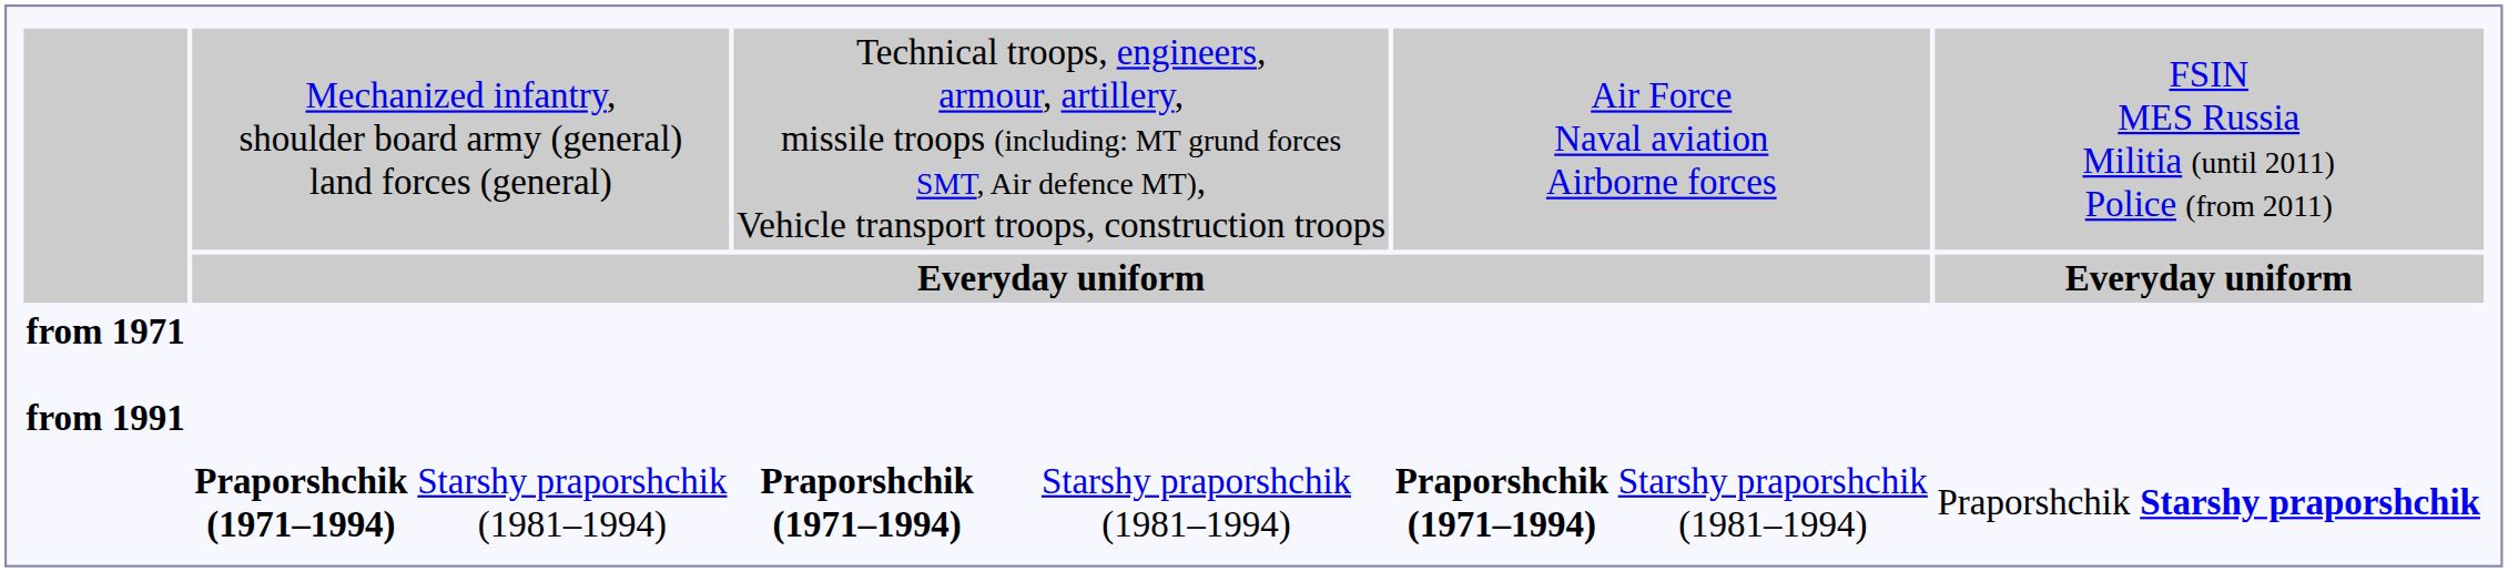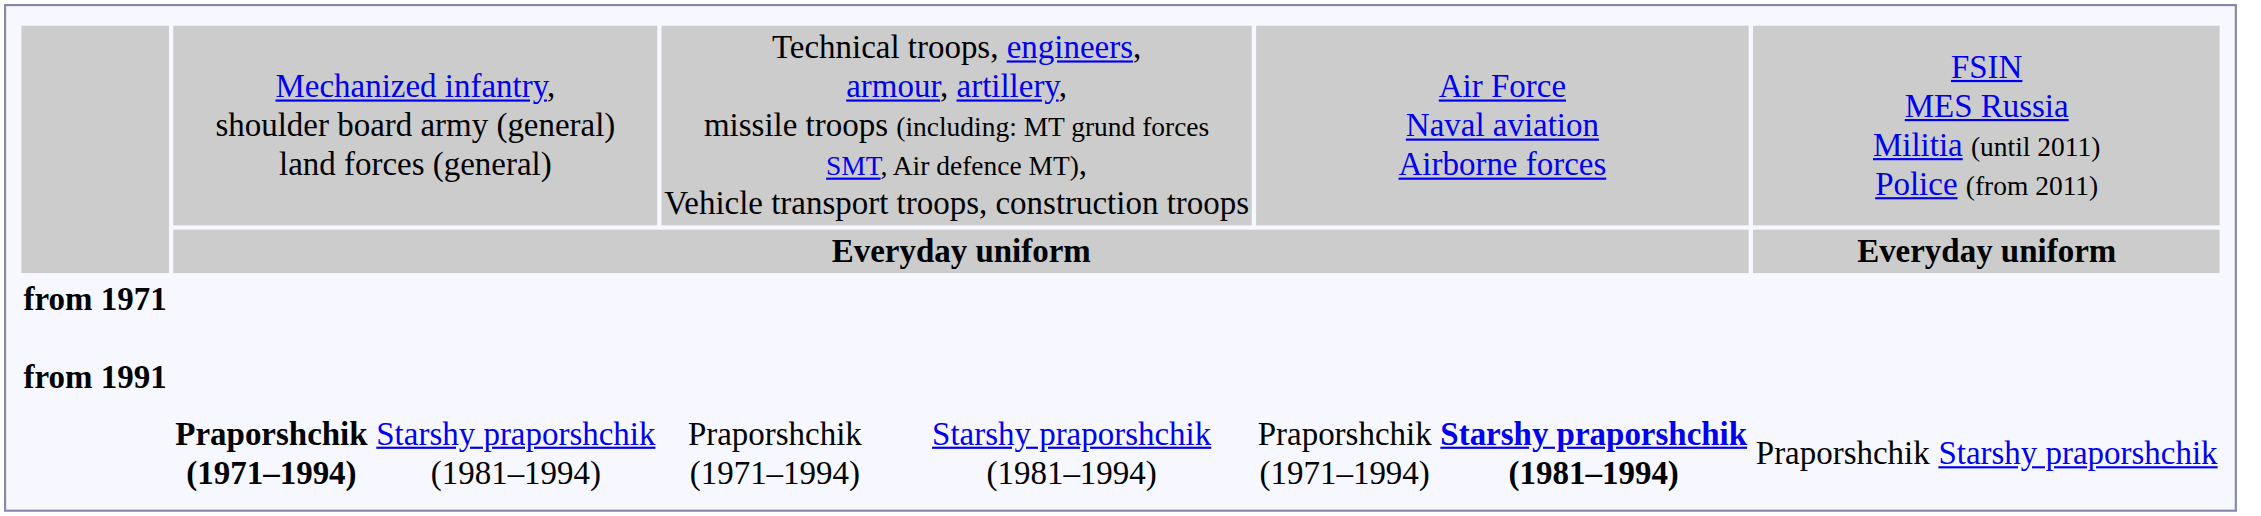row 4 | column 4: bold -> normal
row 4 | column 6: bold -> normal
row 4 | column 7: normal -> bold
row 4 | column 9: bold -> normal
